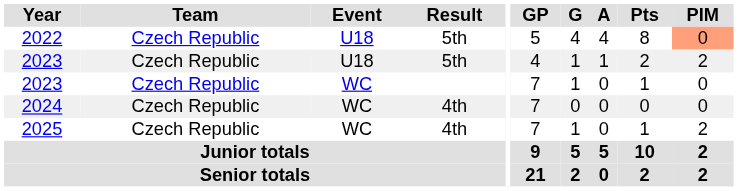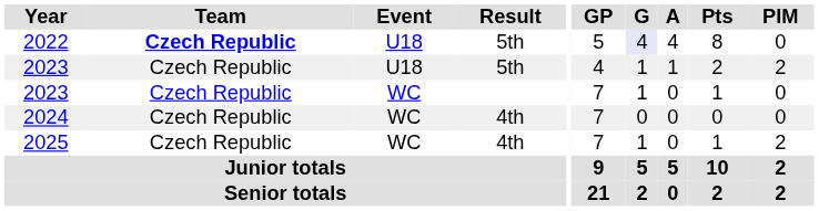2022 | Team: normal -> bold
2022 | G: no background -> lavender background
2022 | PIM: lightsalmon background -> no background
